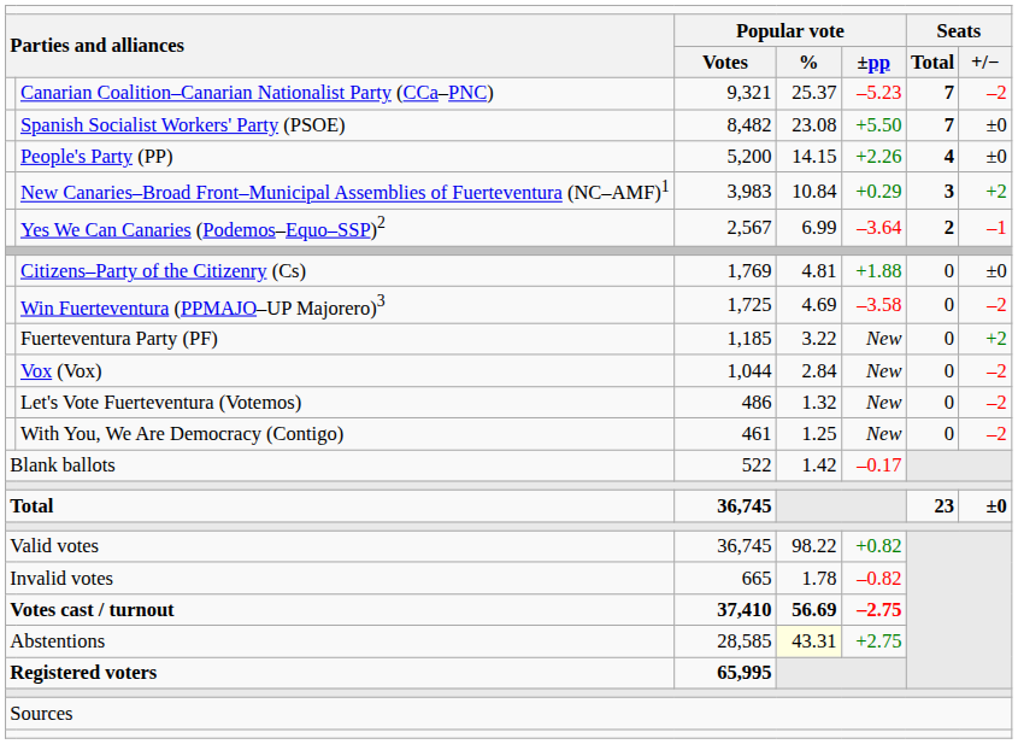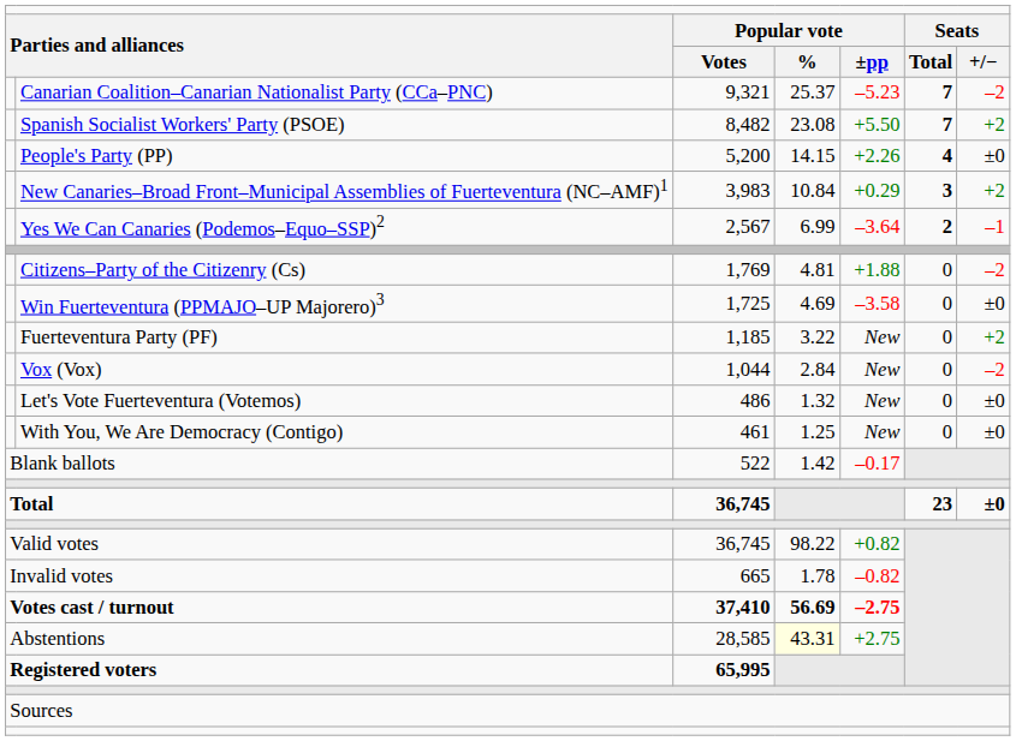Spanish Socialist Workers' Party (PSOE) | column 7: ±0 -> +2
Citizens–Party of the Citizenry (Cs) | column 7: ±0 -> –2
Win Fuerteventura (PPMAJO–UP Majorero)3 | column 7: –2 -> ±0
Let's Vote Fuerteventura (Votemos) | column 7: –2 -> ±0
With You, We Are Democracy (Contigo) | column 7: –2 -> ±0
